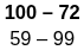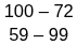100 – 72 | column 1: bold -> normal
